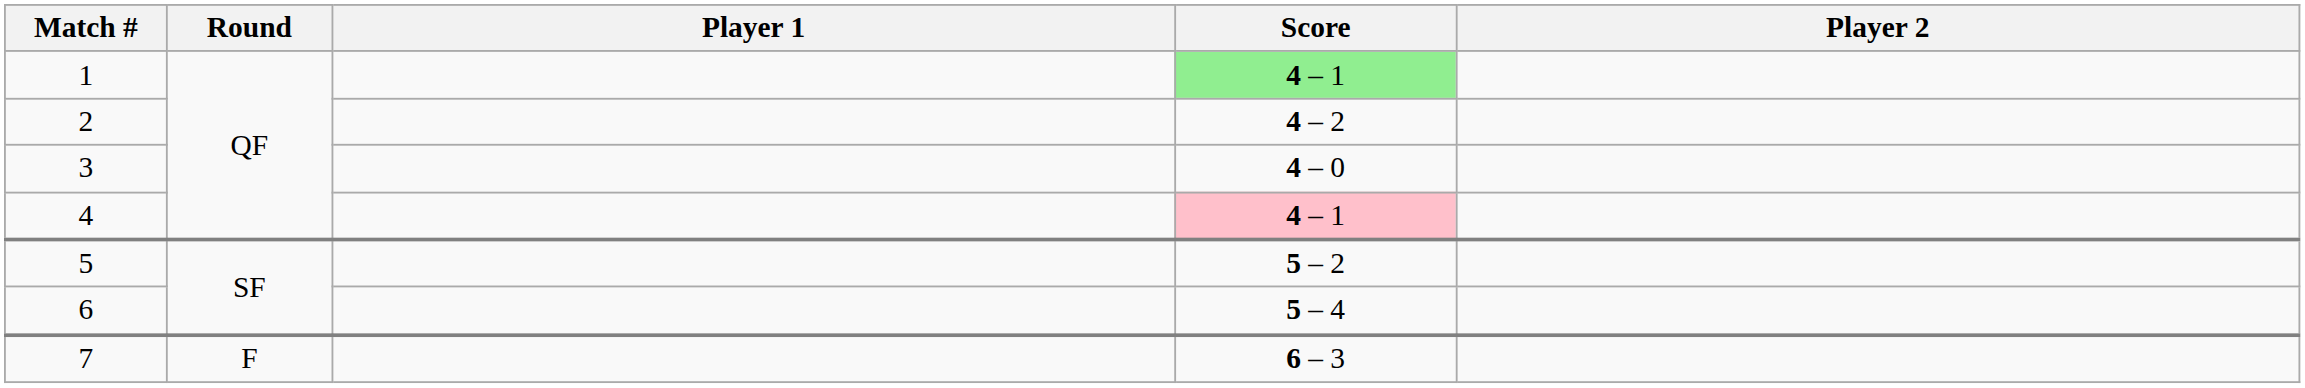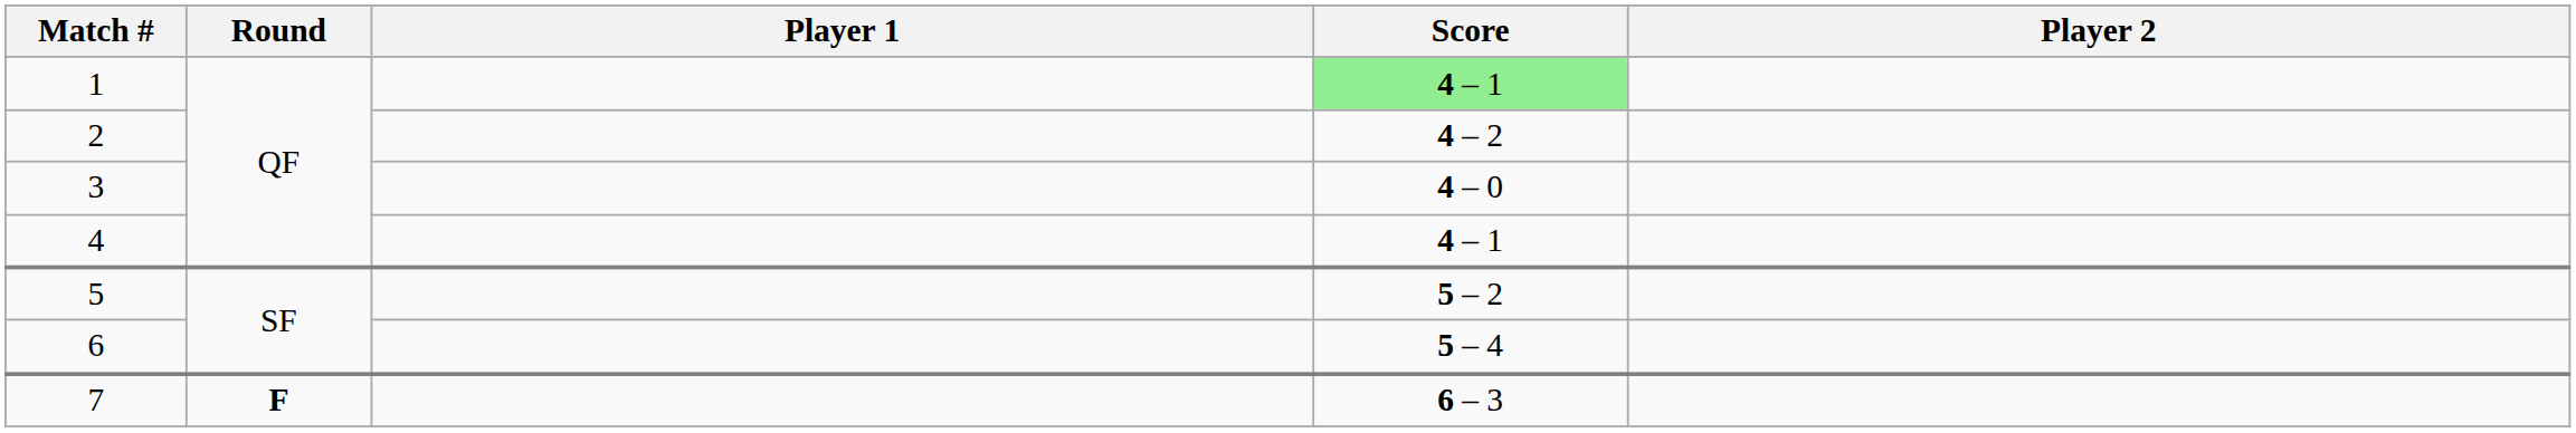4 | Score: pink background -> no background
7 | Round: normal -> bold
